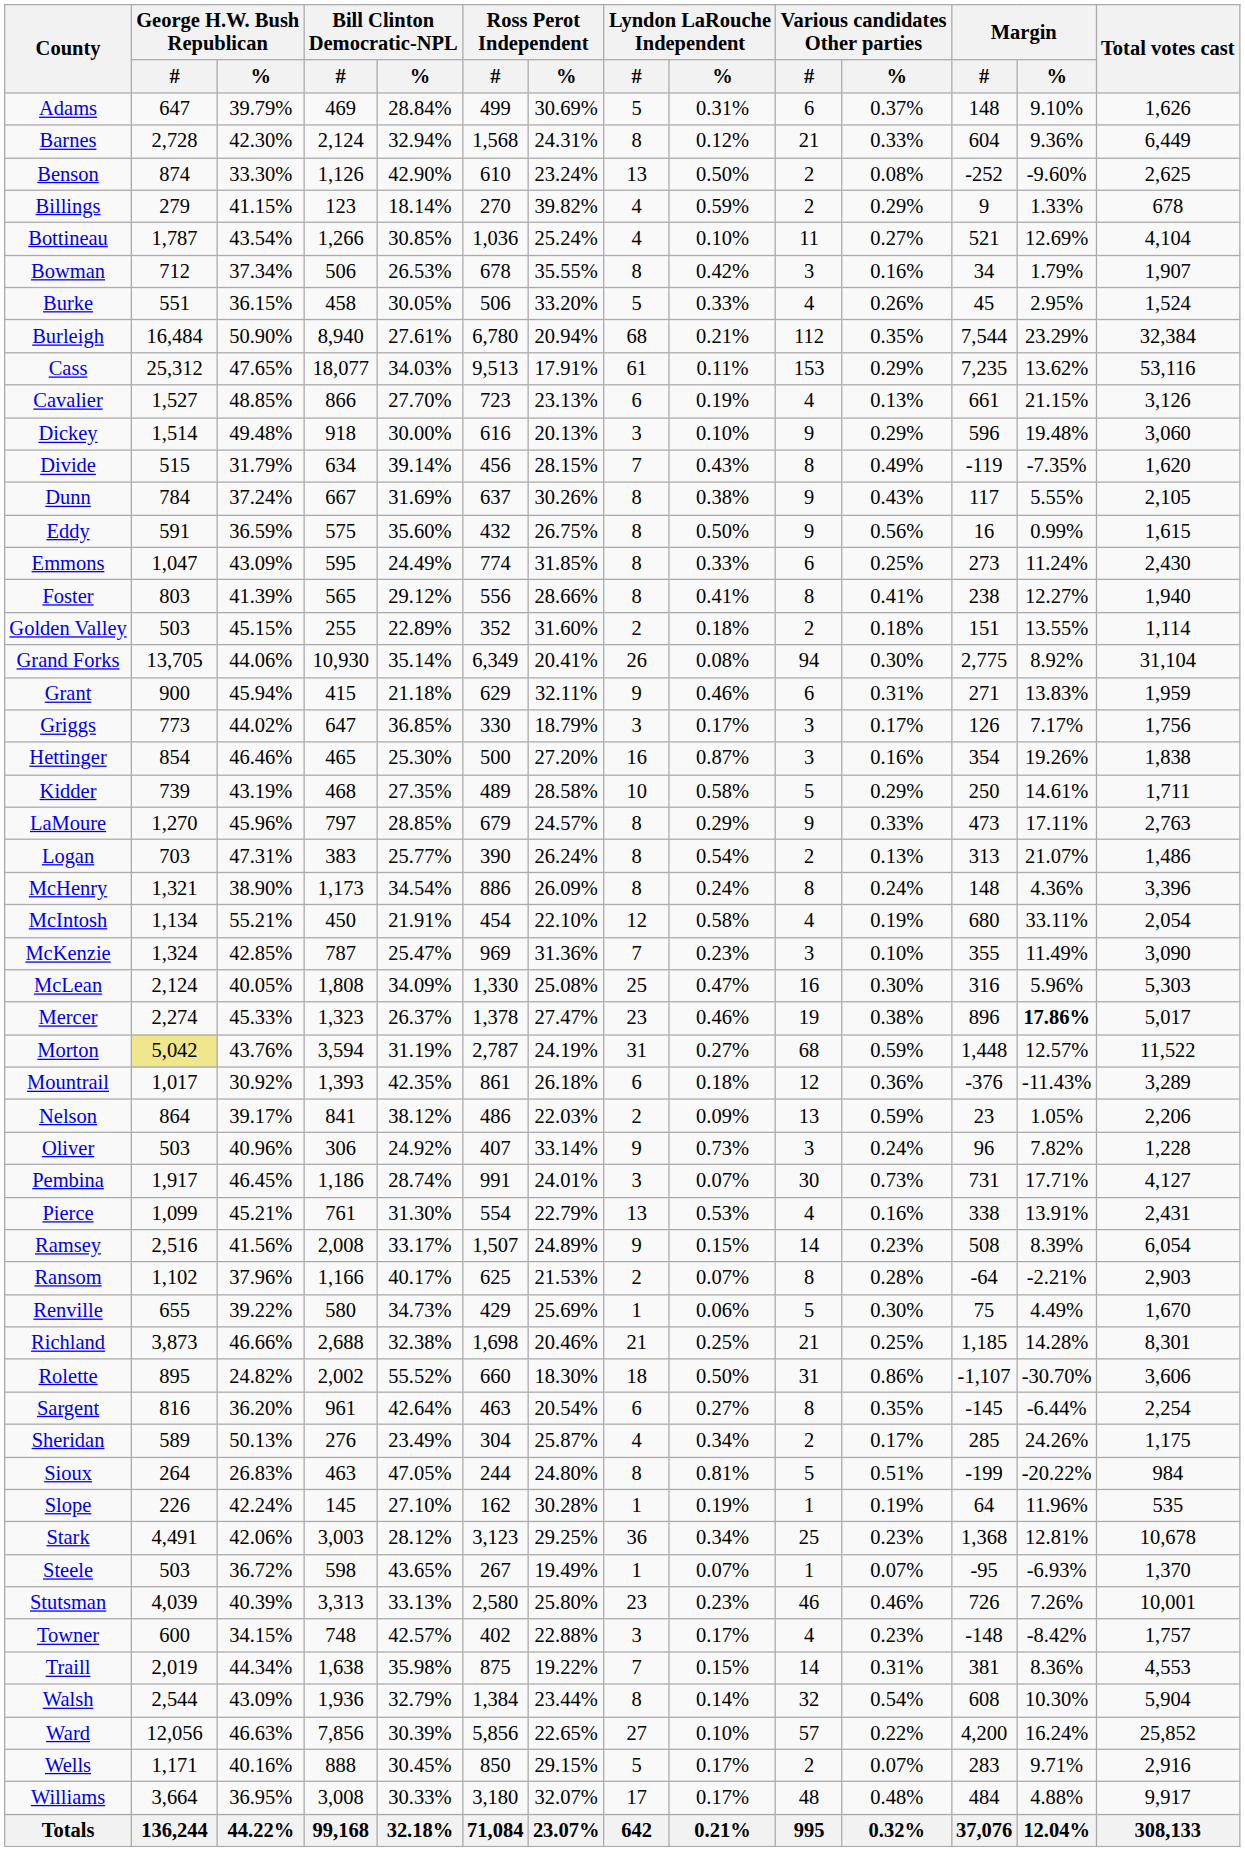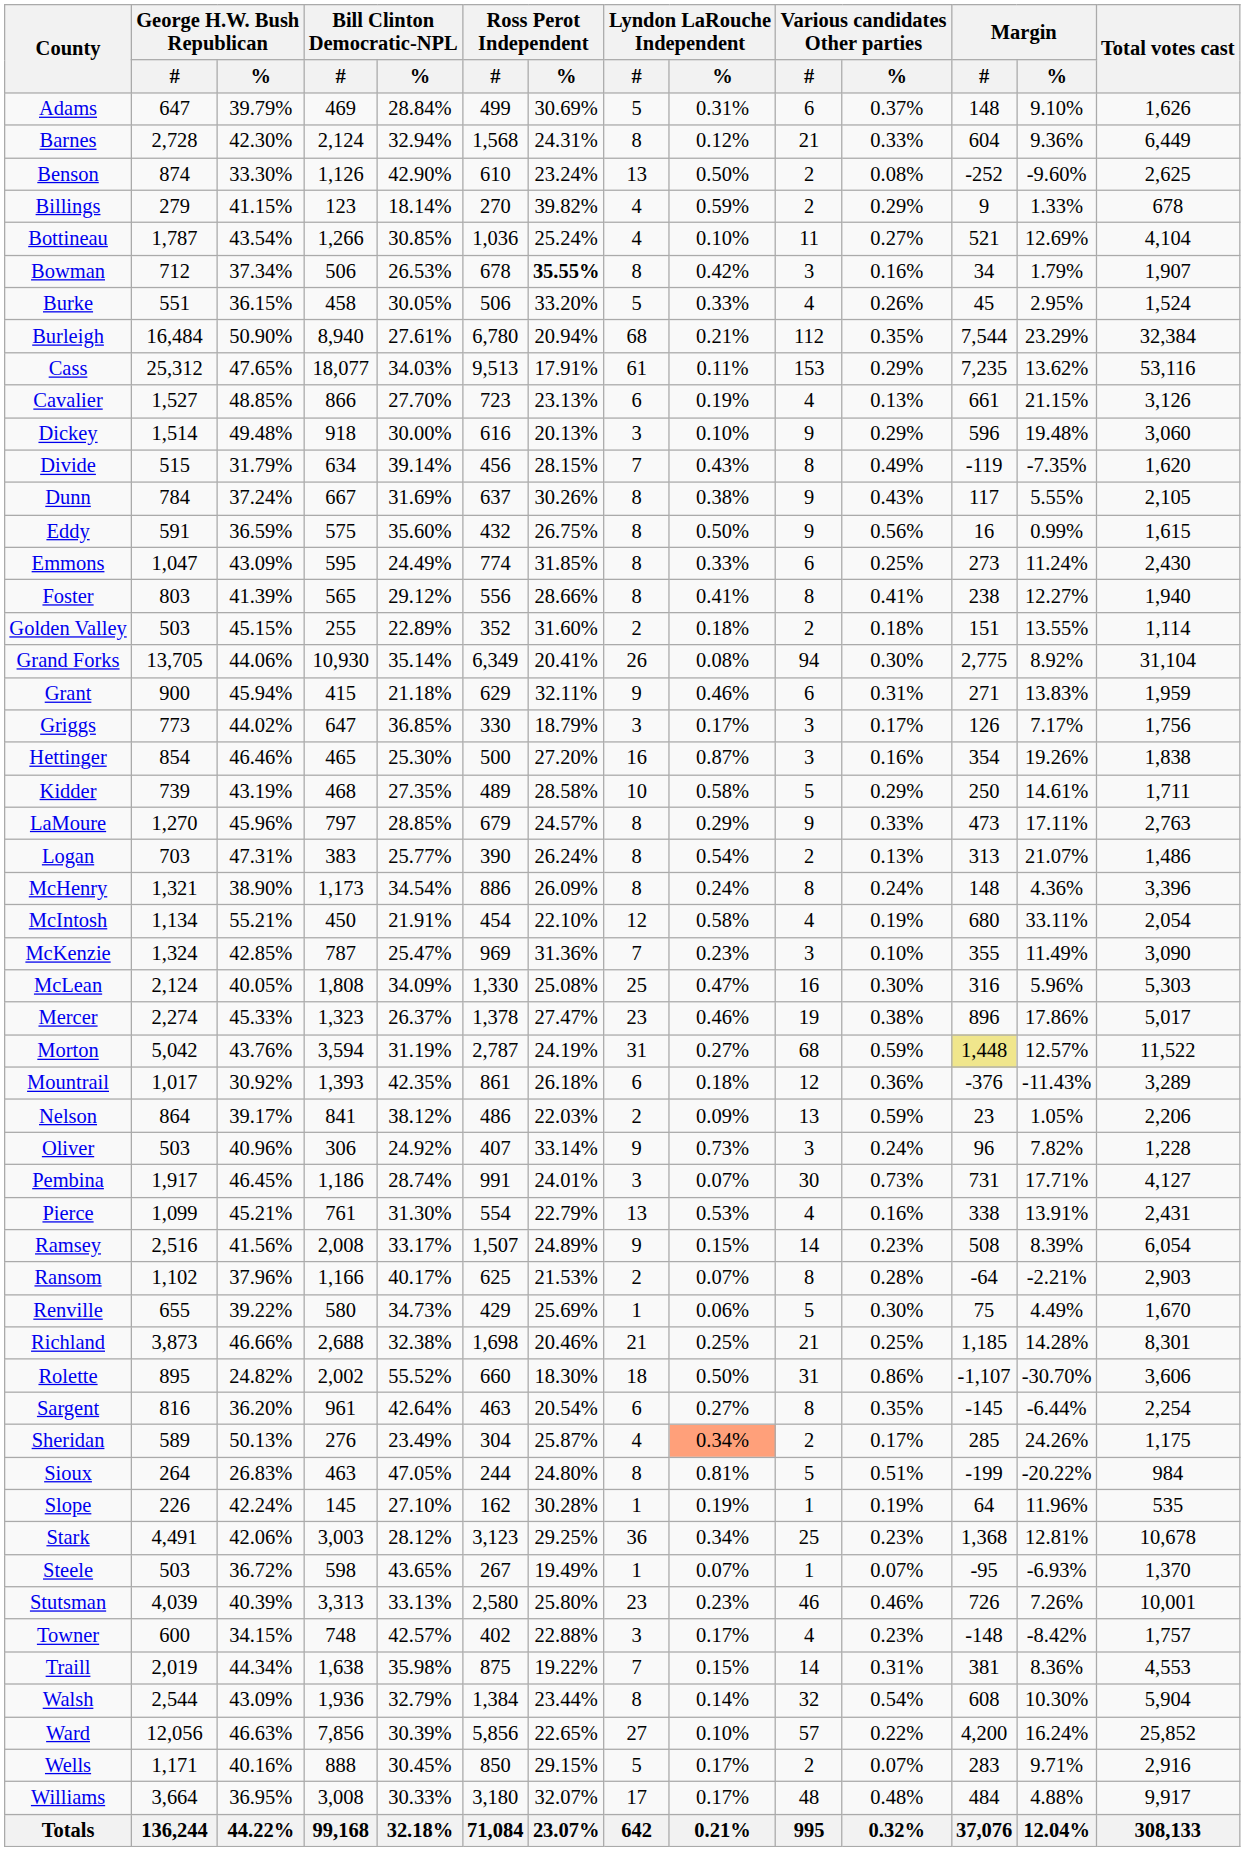Bowman | Ross Perot Independent / %: normal -> bold
Mercer | Margin / %: bold -> normal
Morton | George H.W. Bush Republican / #: khaki background -> no background
Morton | Margin / #: no background -> khaki background
Sheridan | Lyndon LaRouche Independent / %: no background -> lightsalmon background
